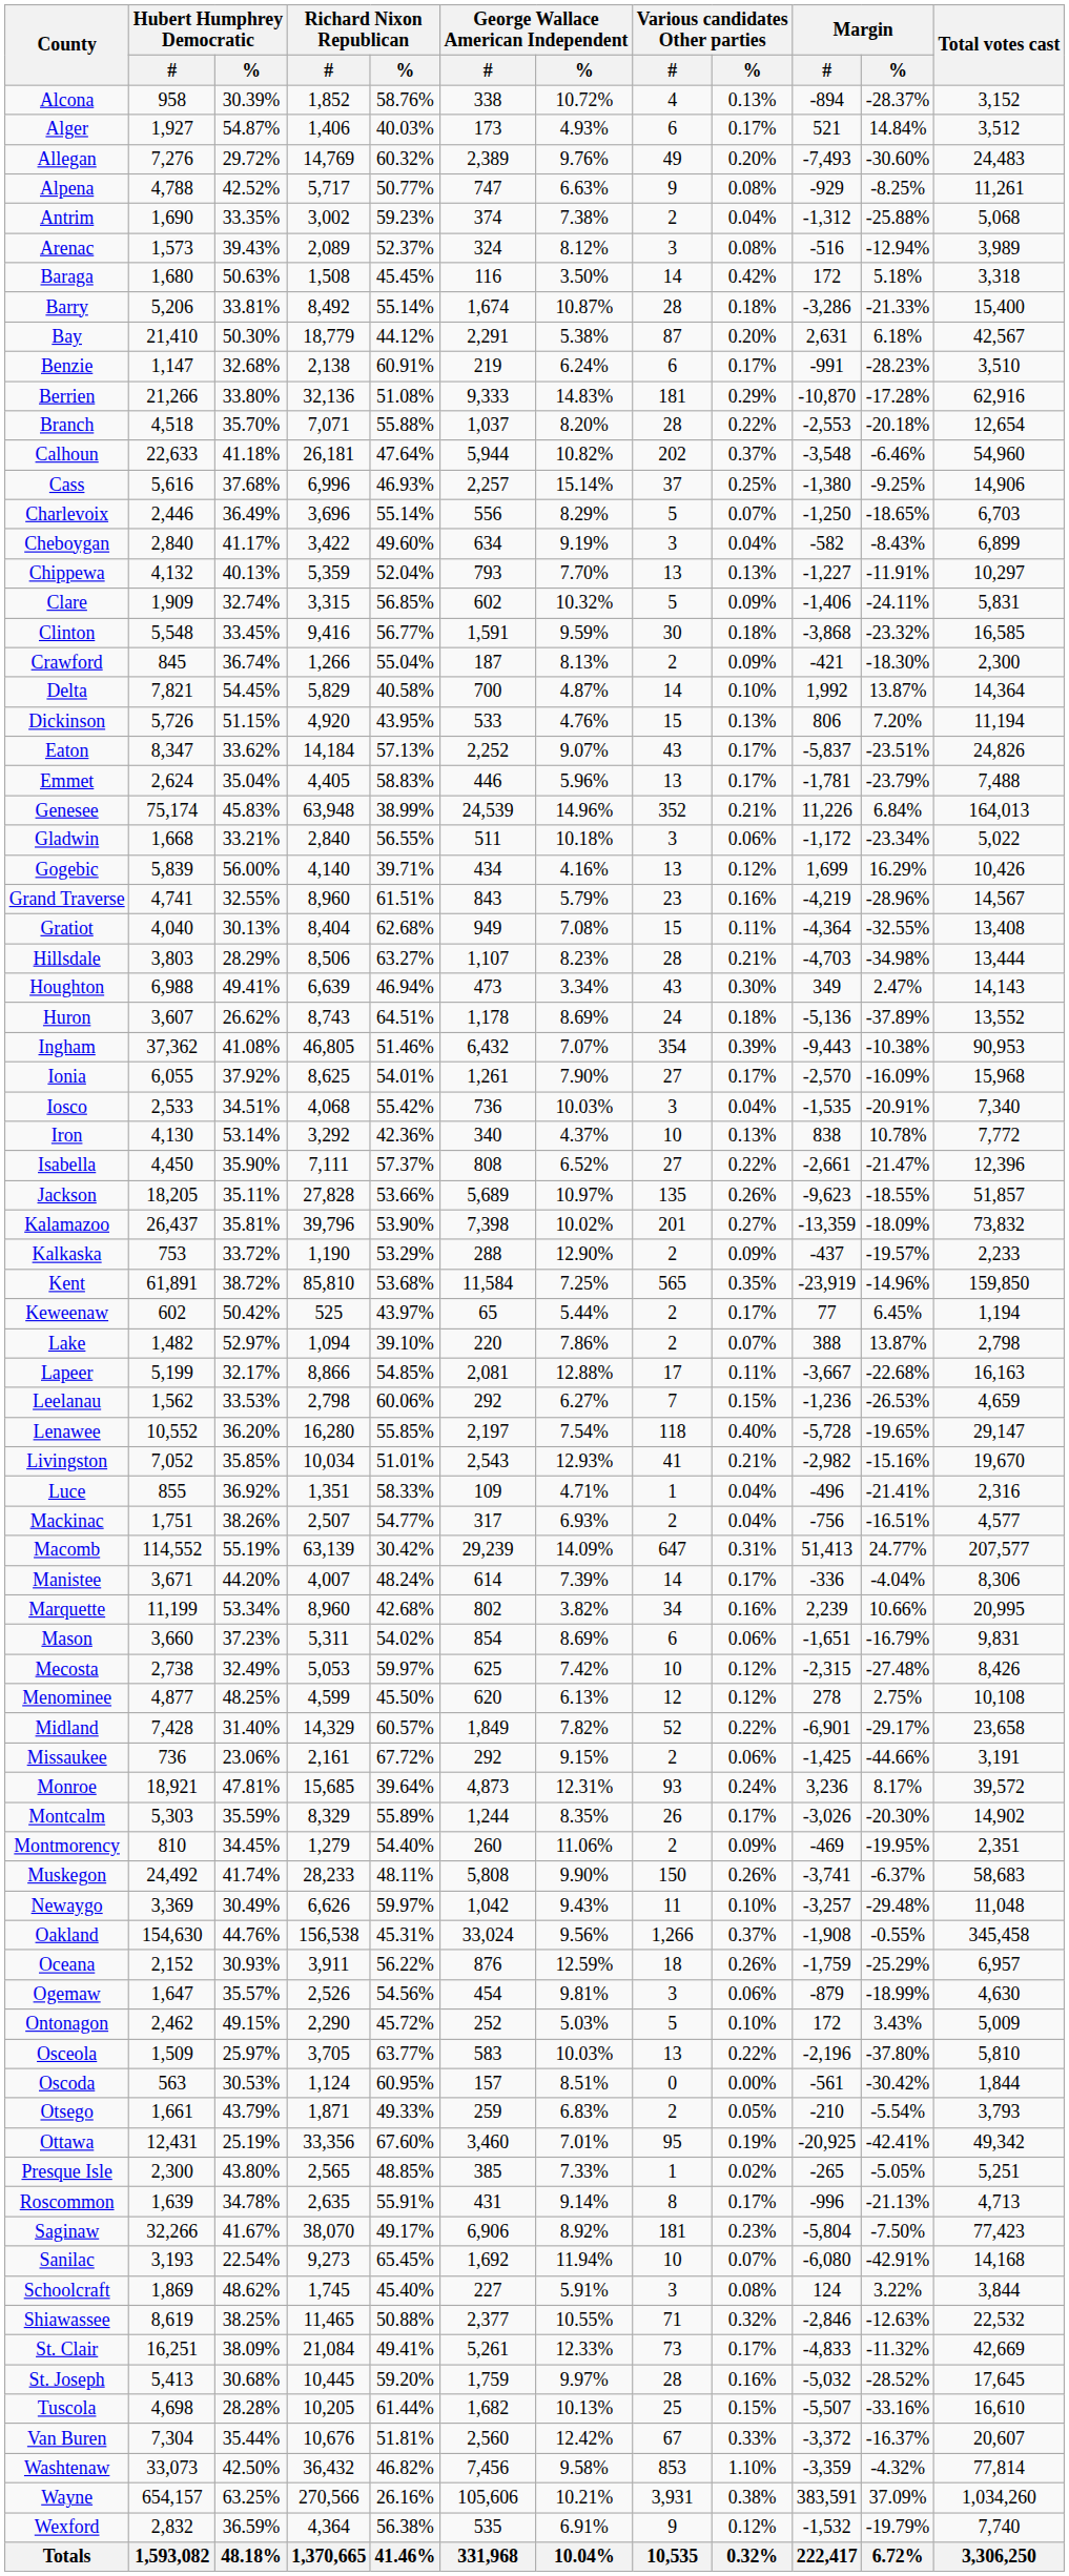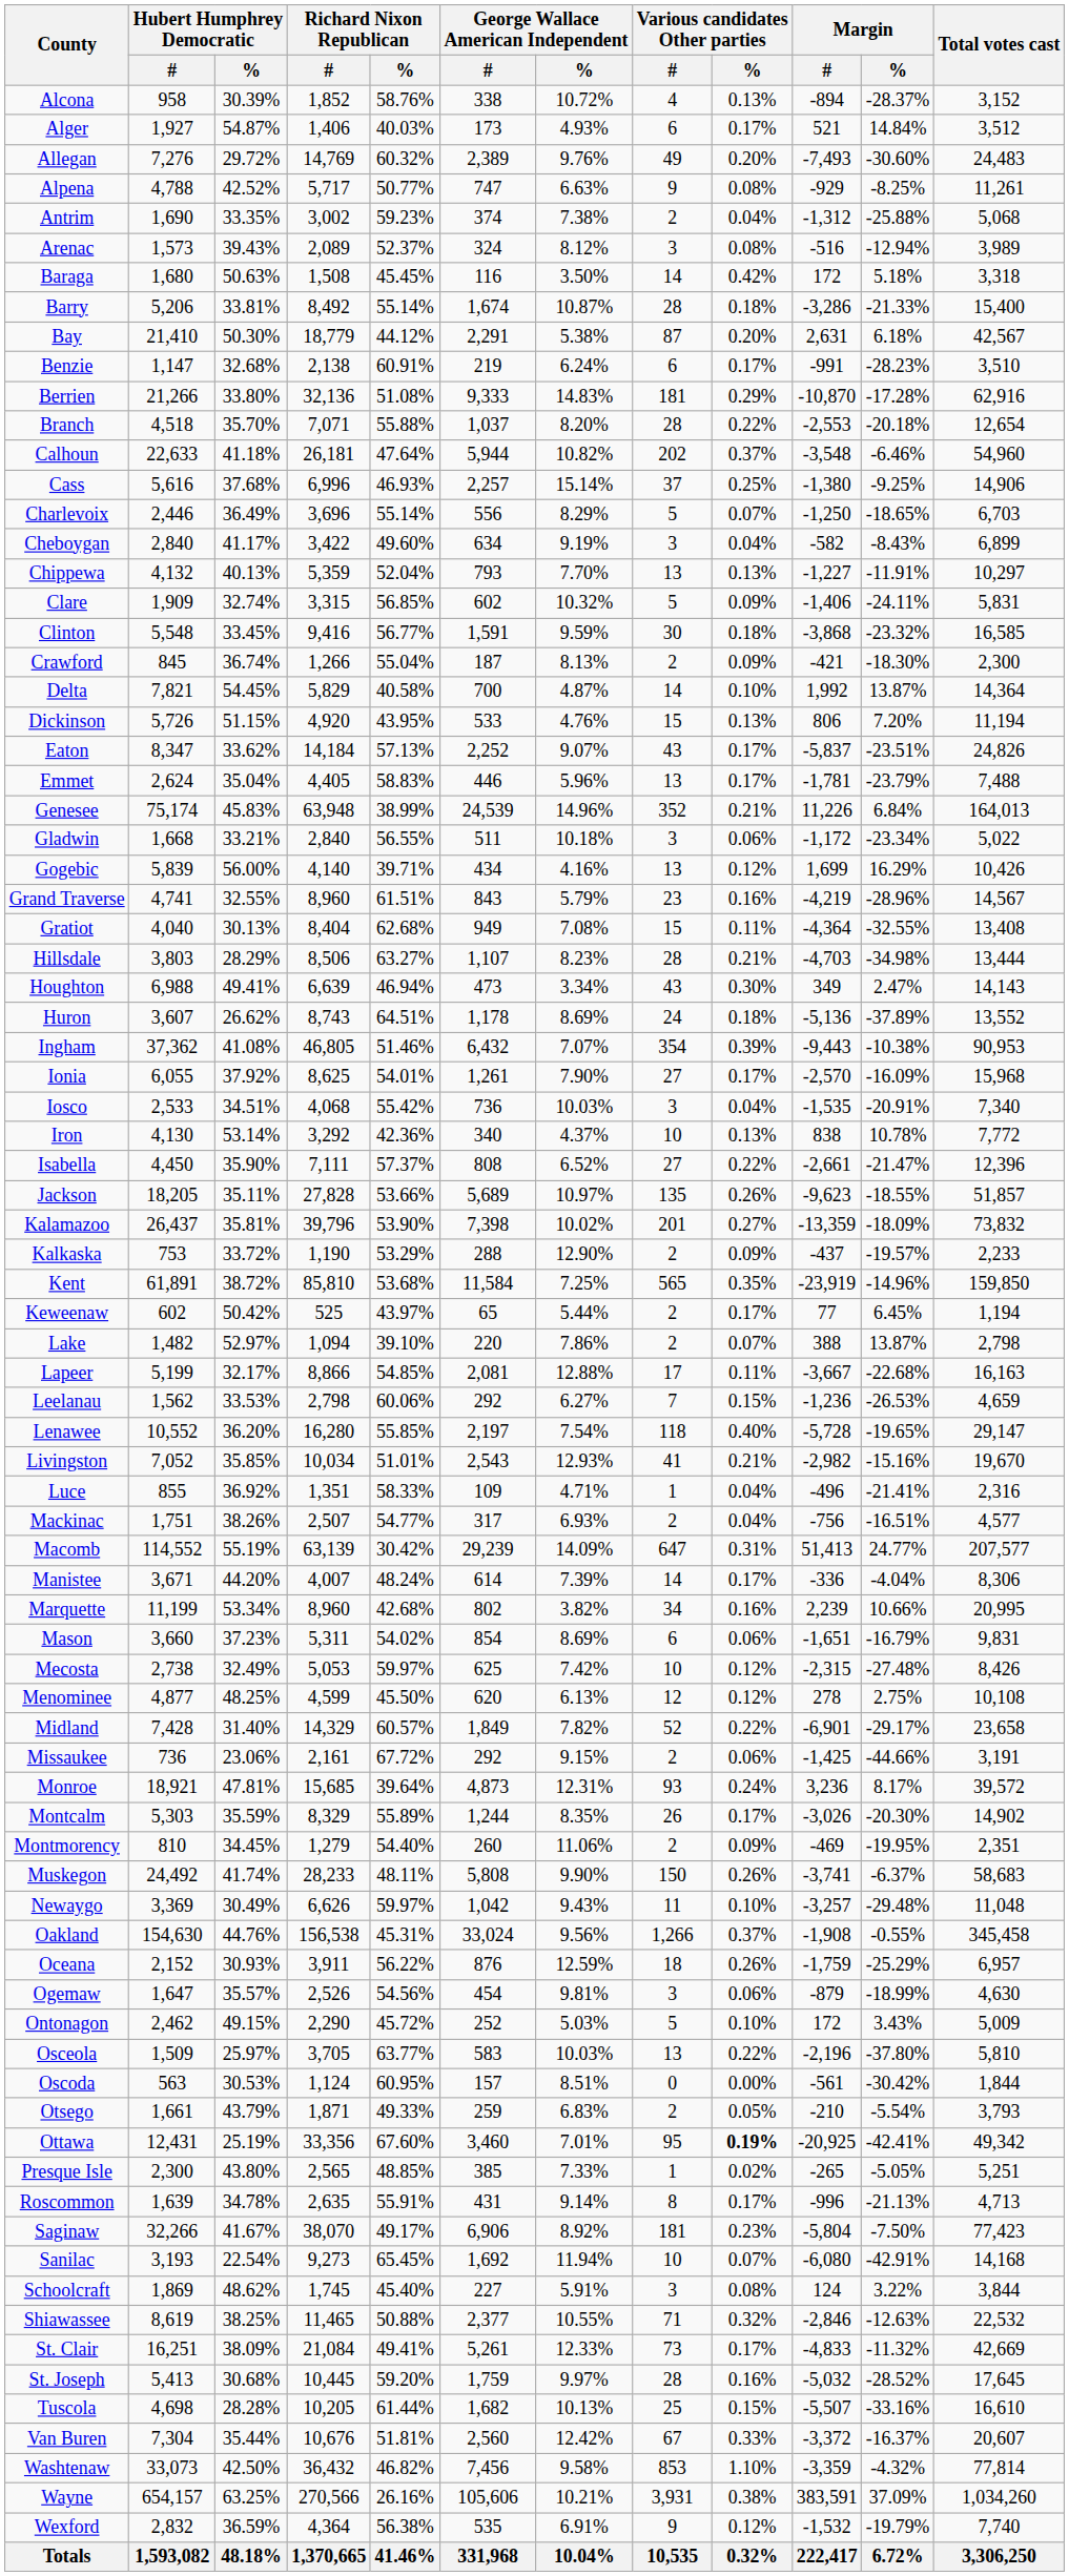Ottawa | Various candidates Other parties / %: normal -> bold
